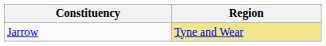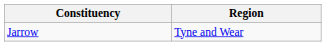Jarrow | Region: khaki background -> no background
